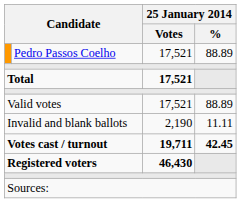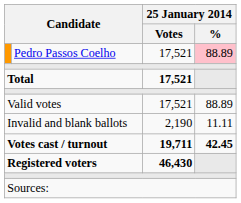Pedro Passos Coelho | 25 January 2014 / %: no background -> pink background
